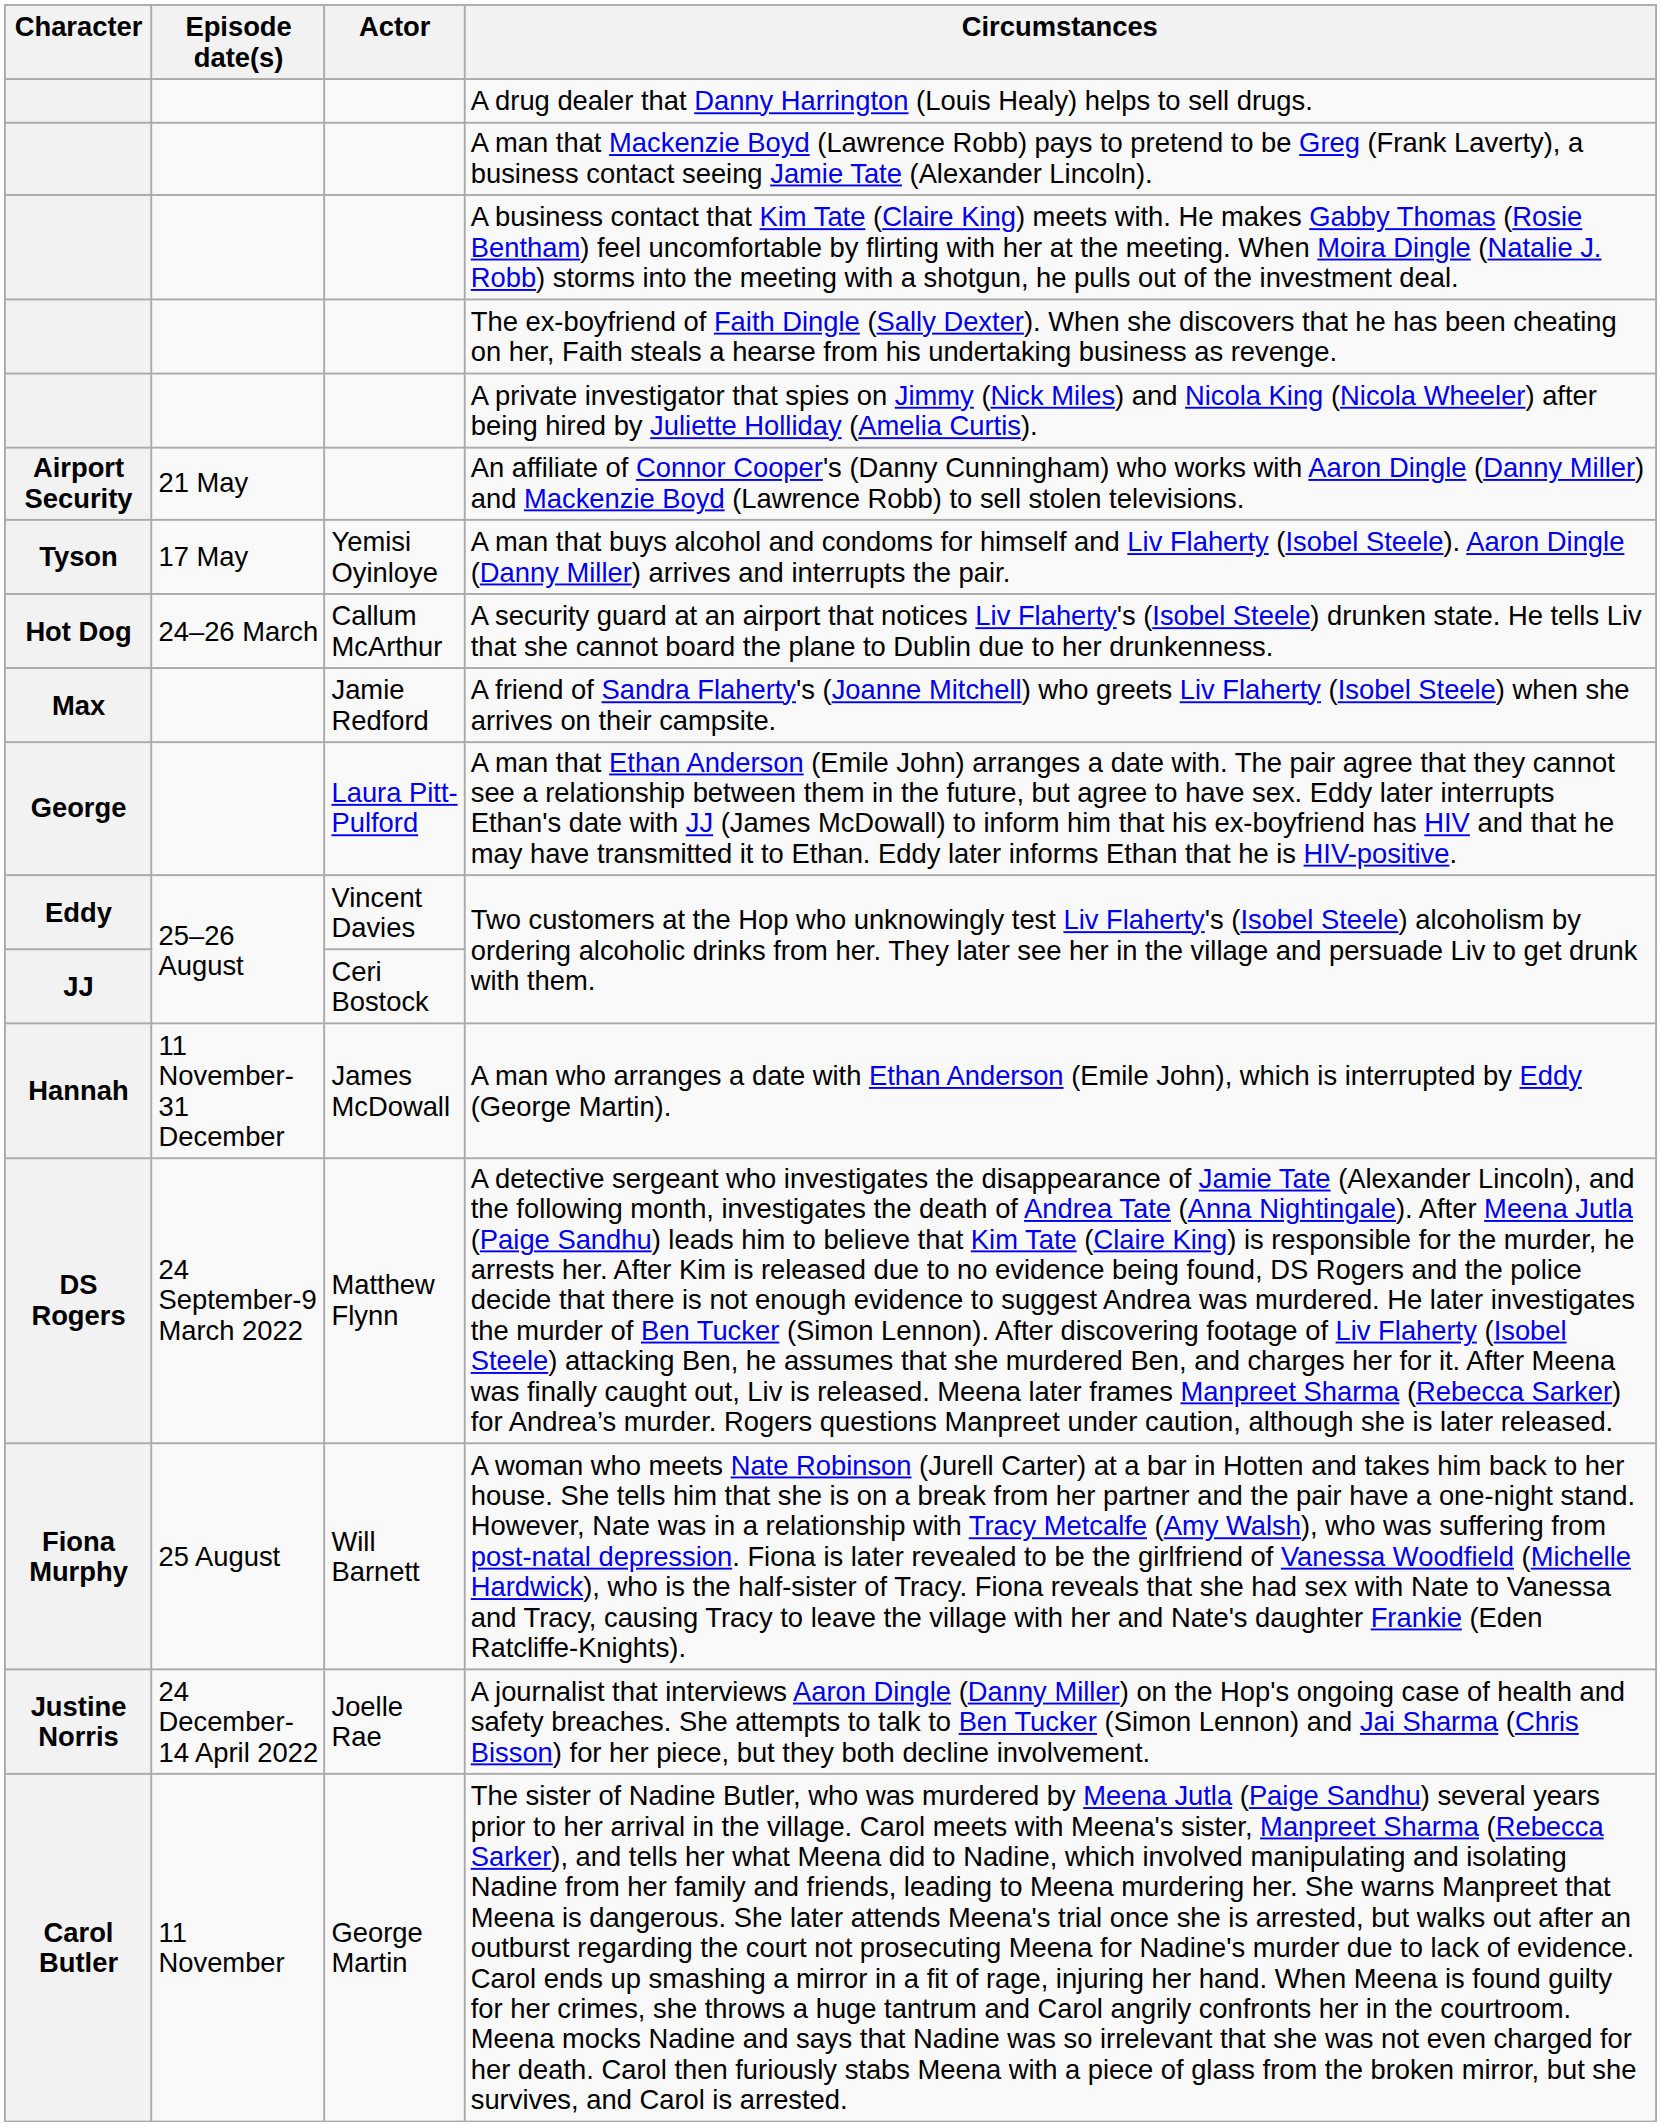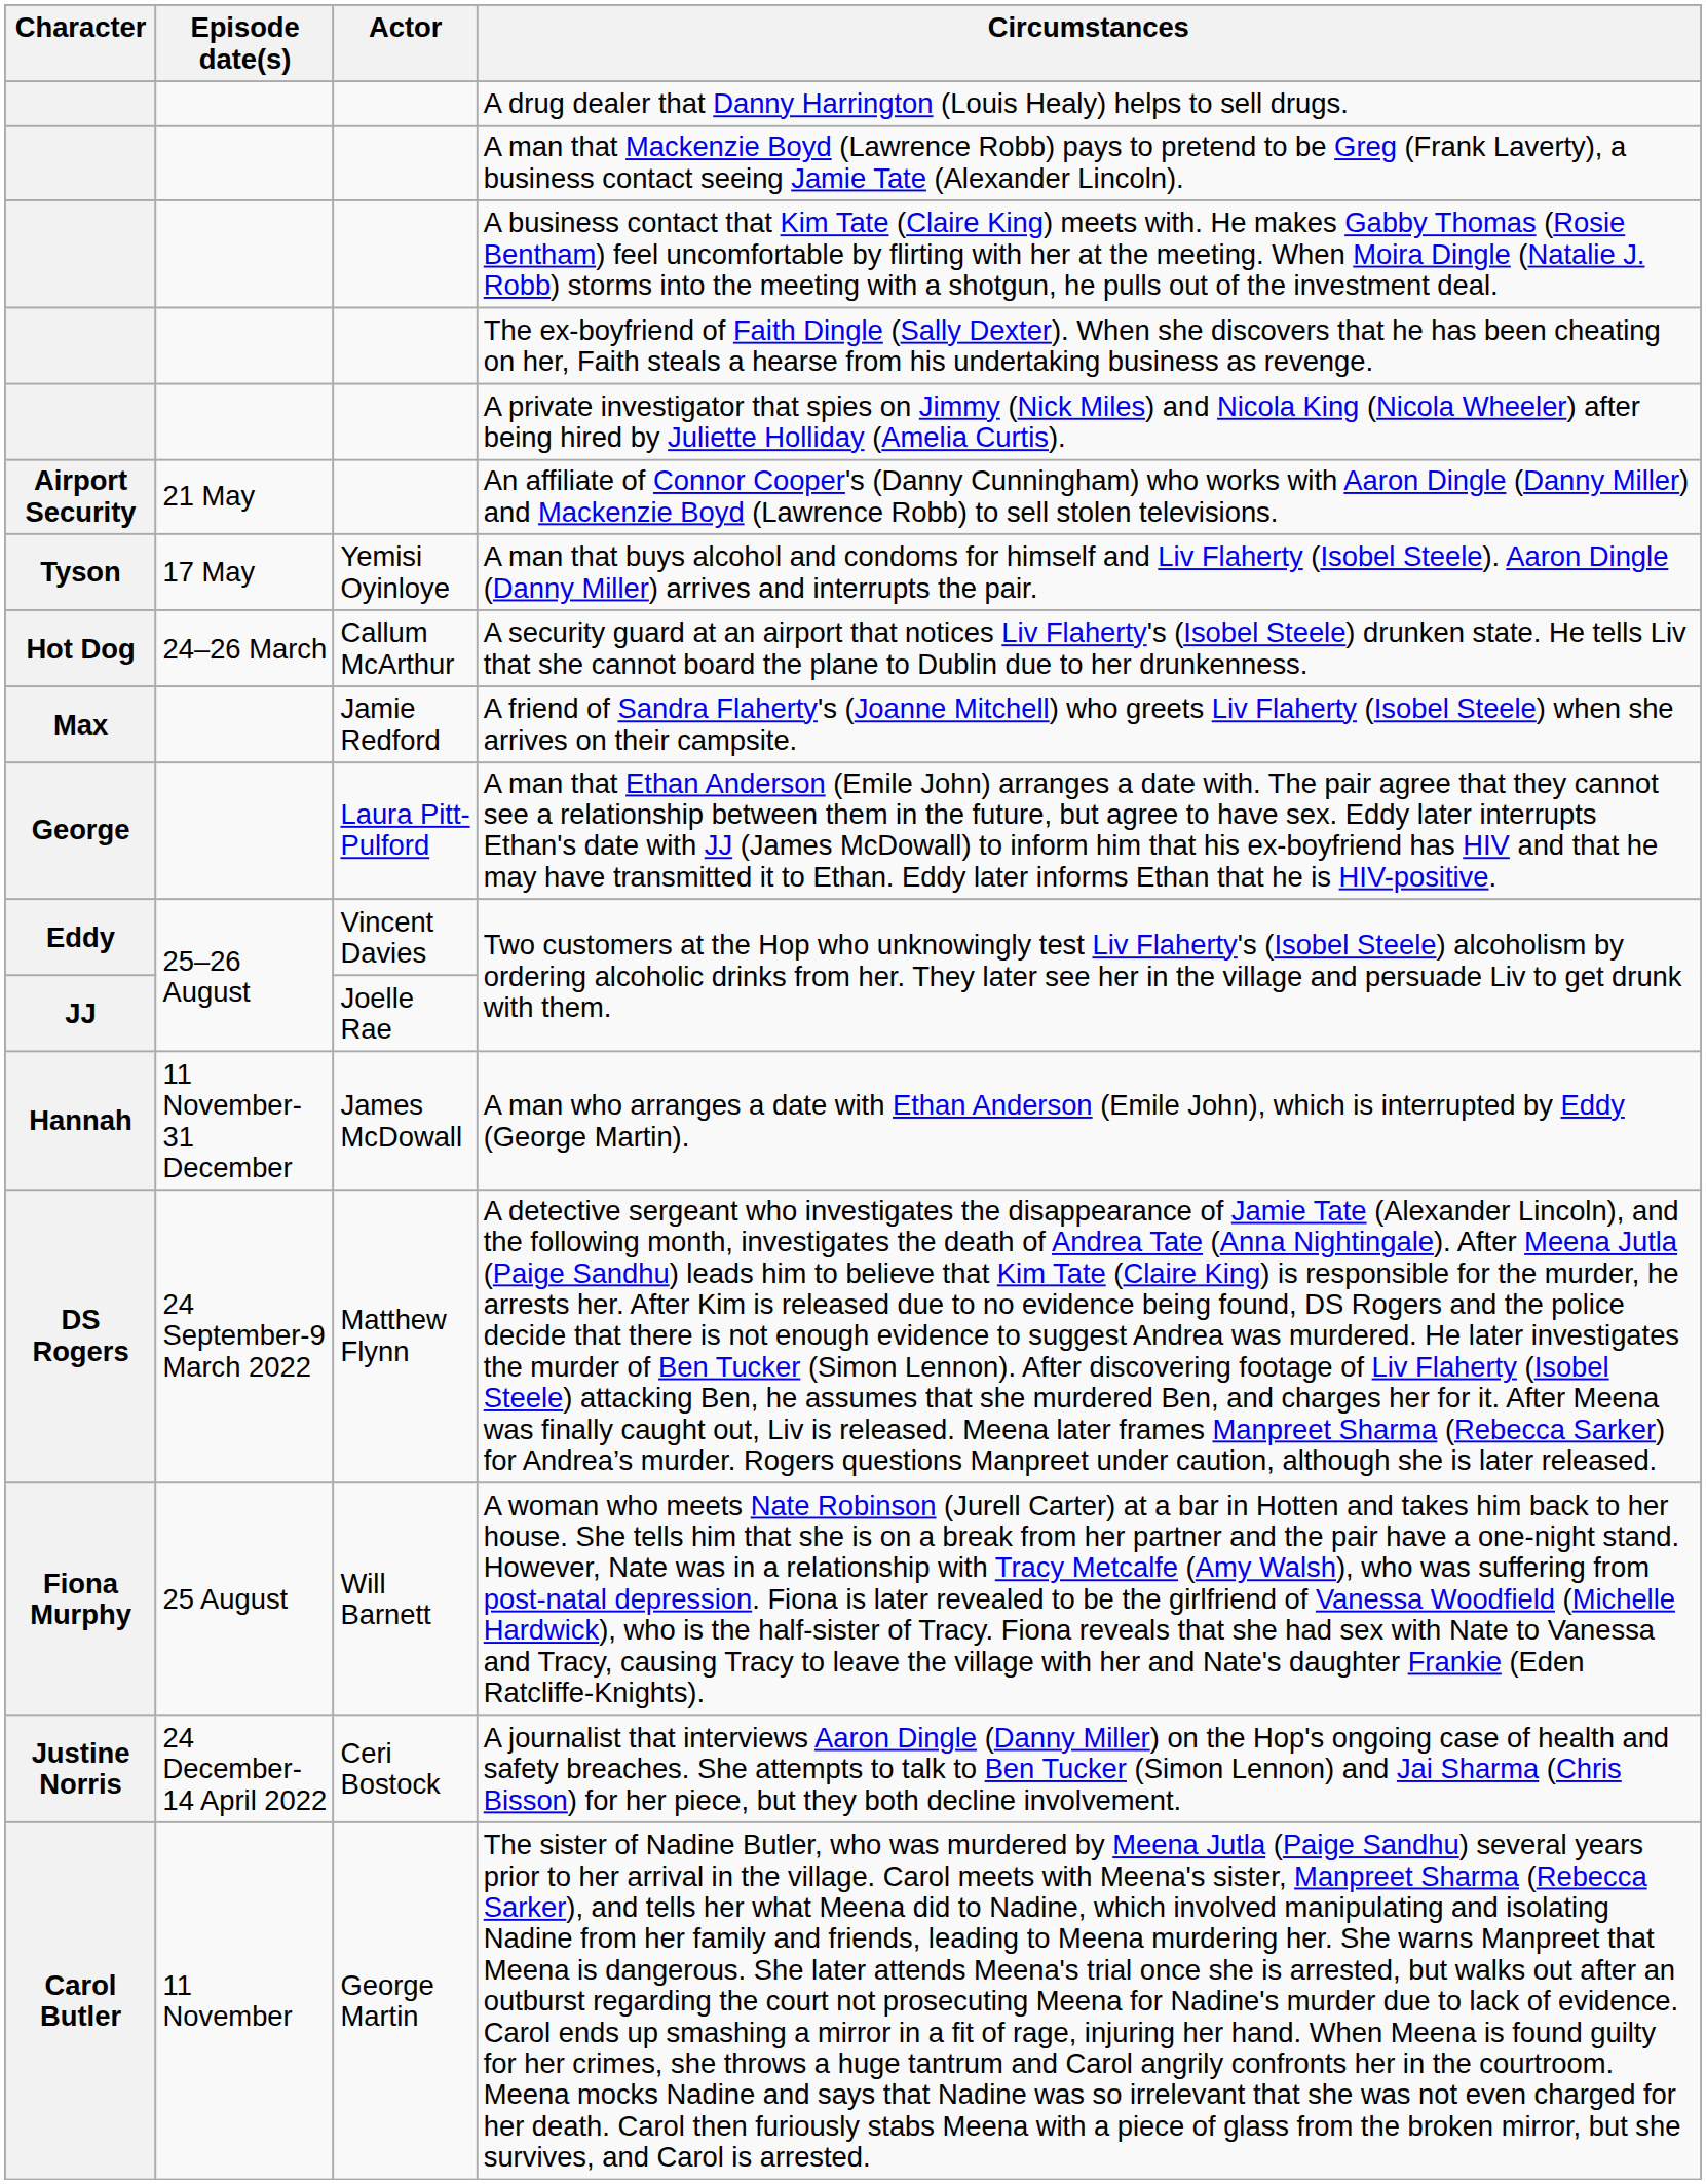row 13 | Actor: Ceri Bostock -> Joelle Rae
row 17 | Actor: Joelle Rae -> Ceri Bostock
